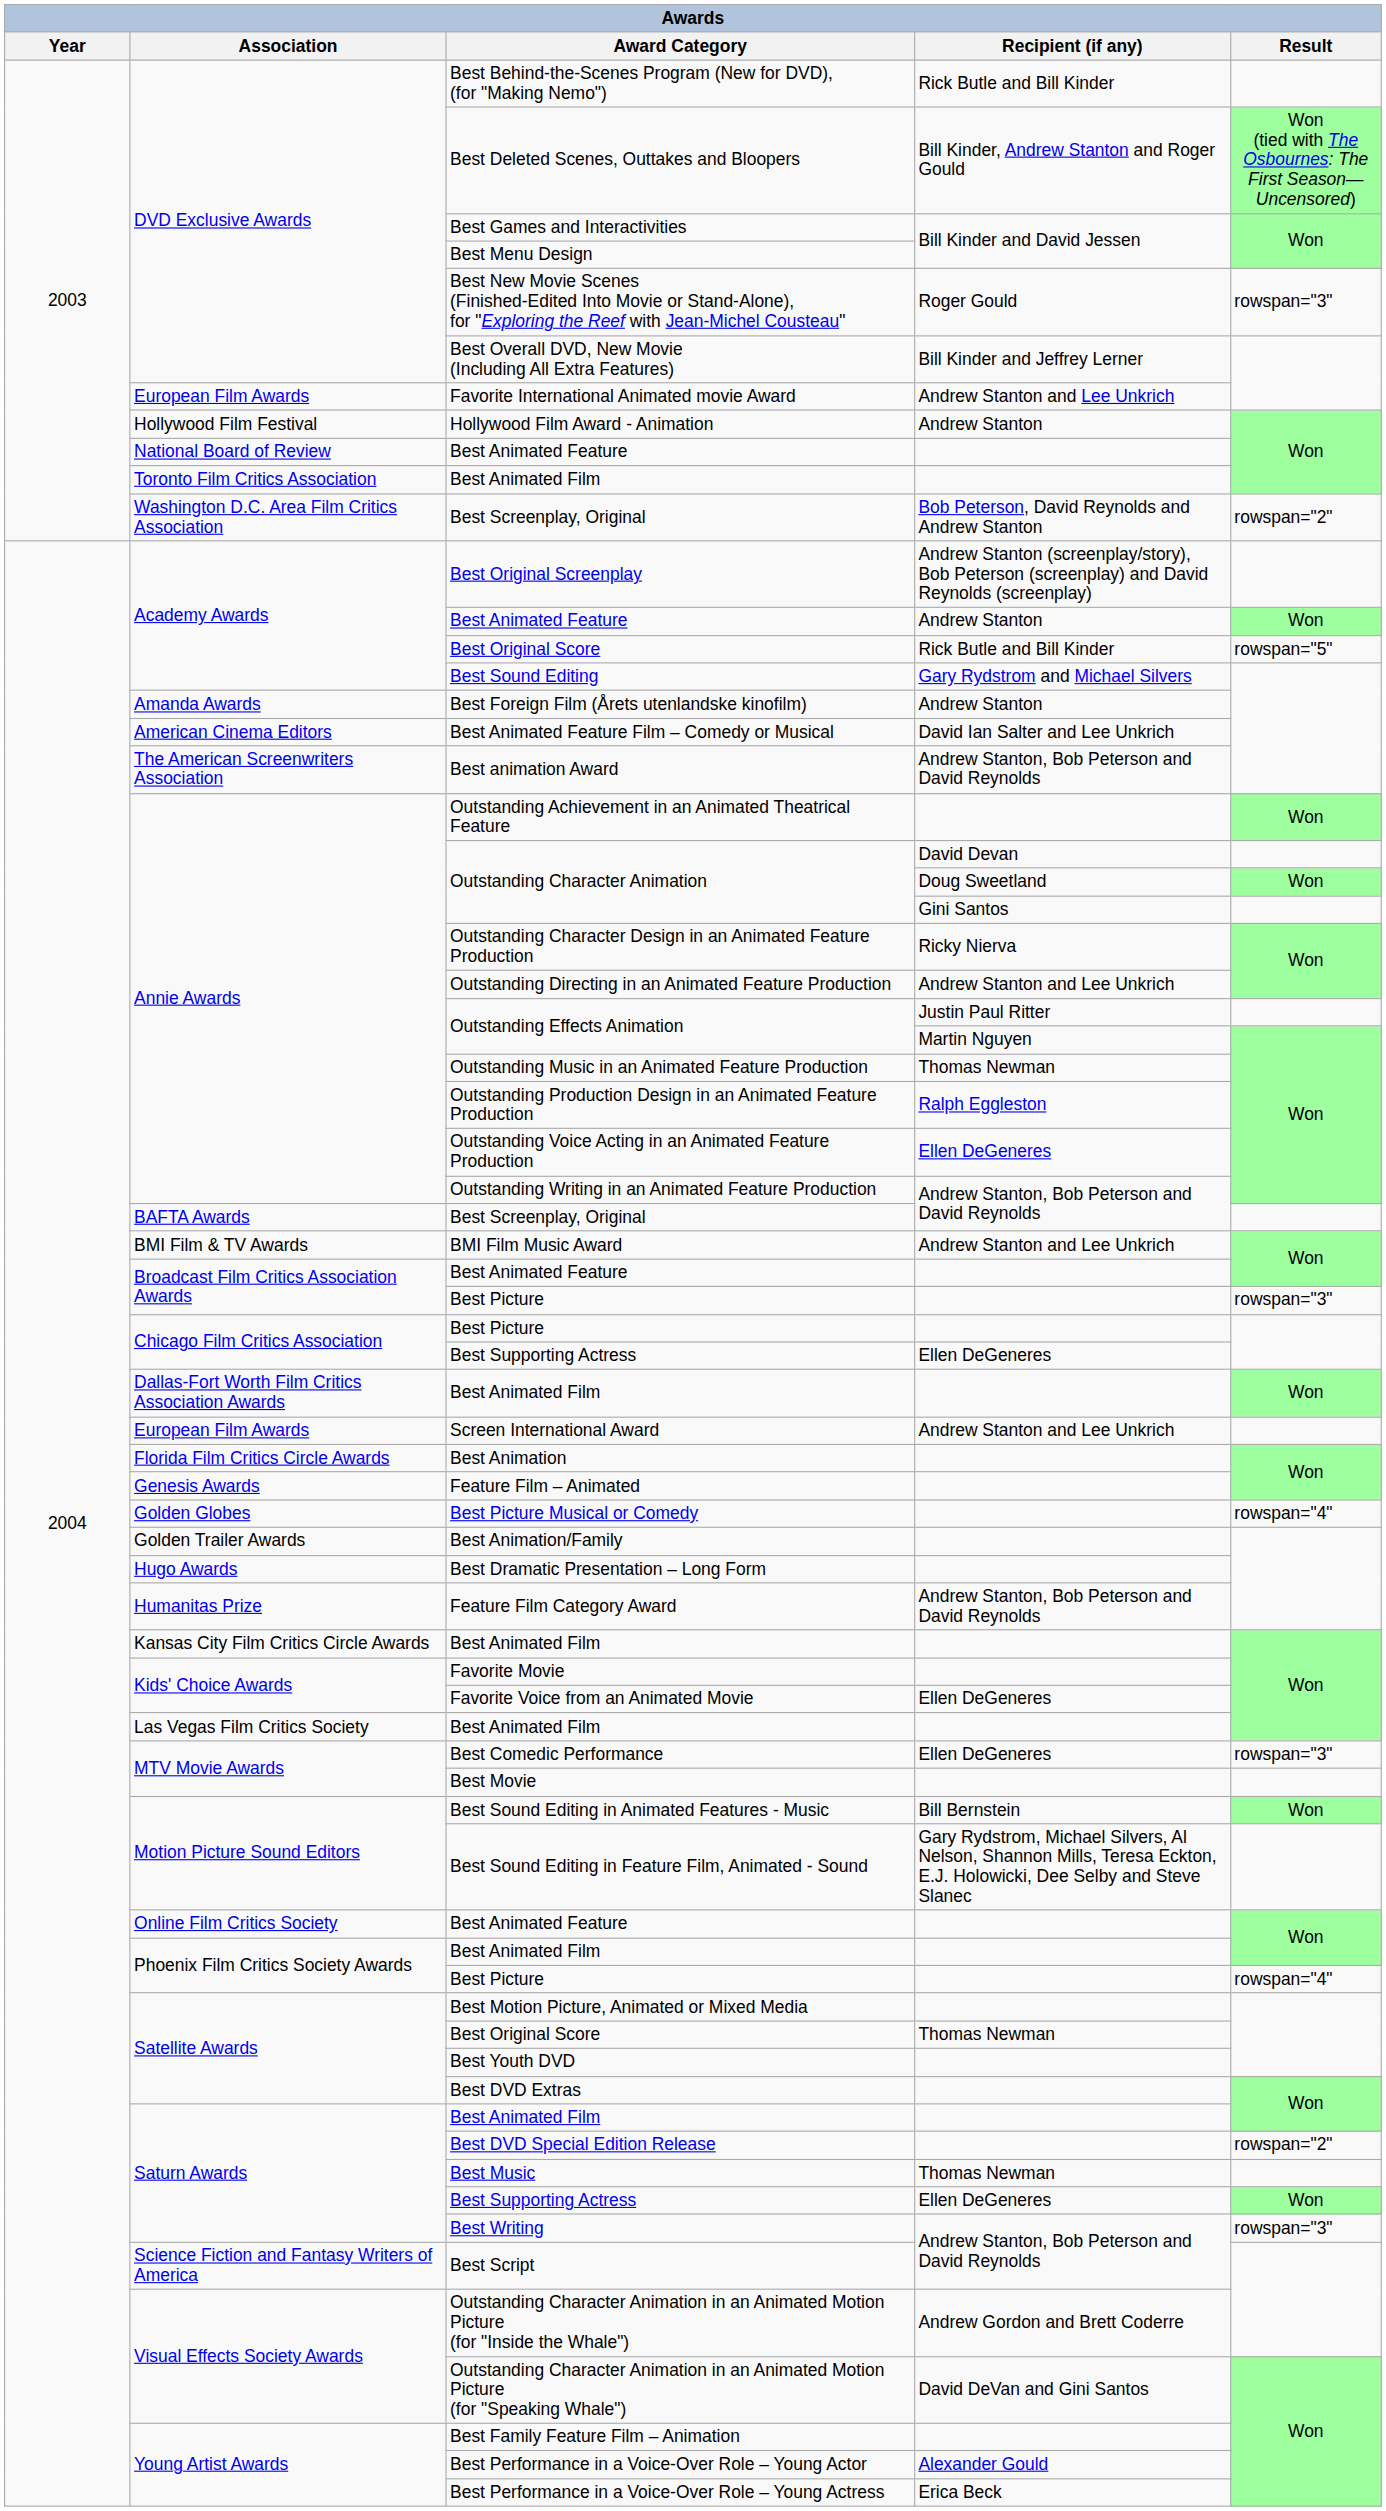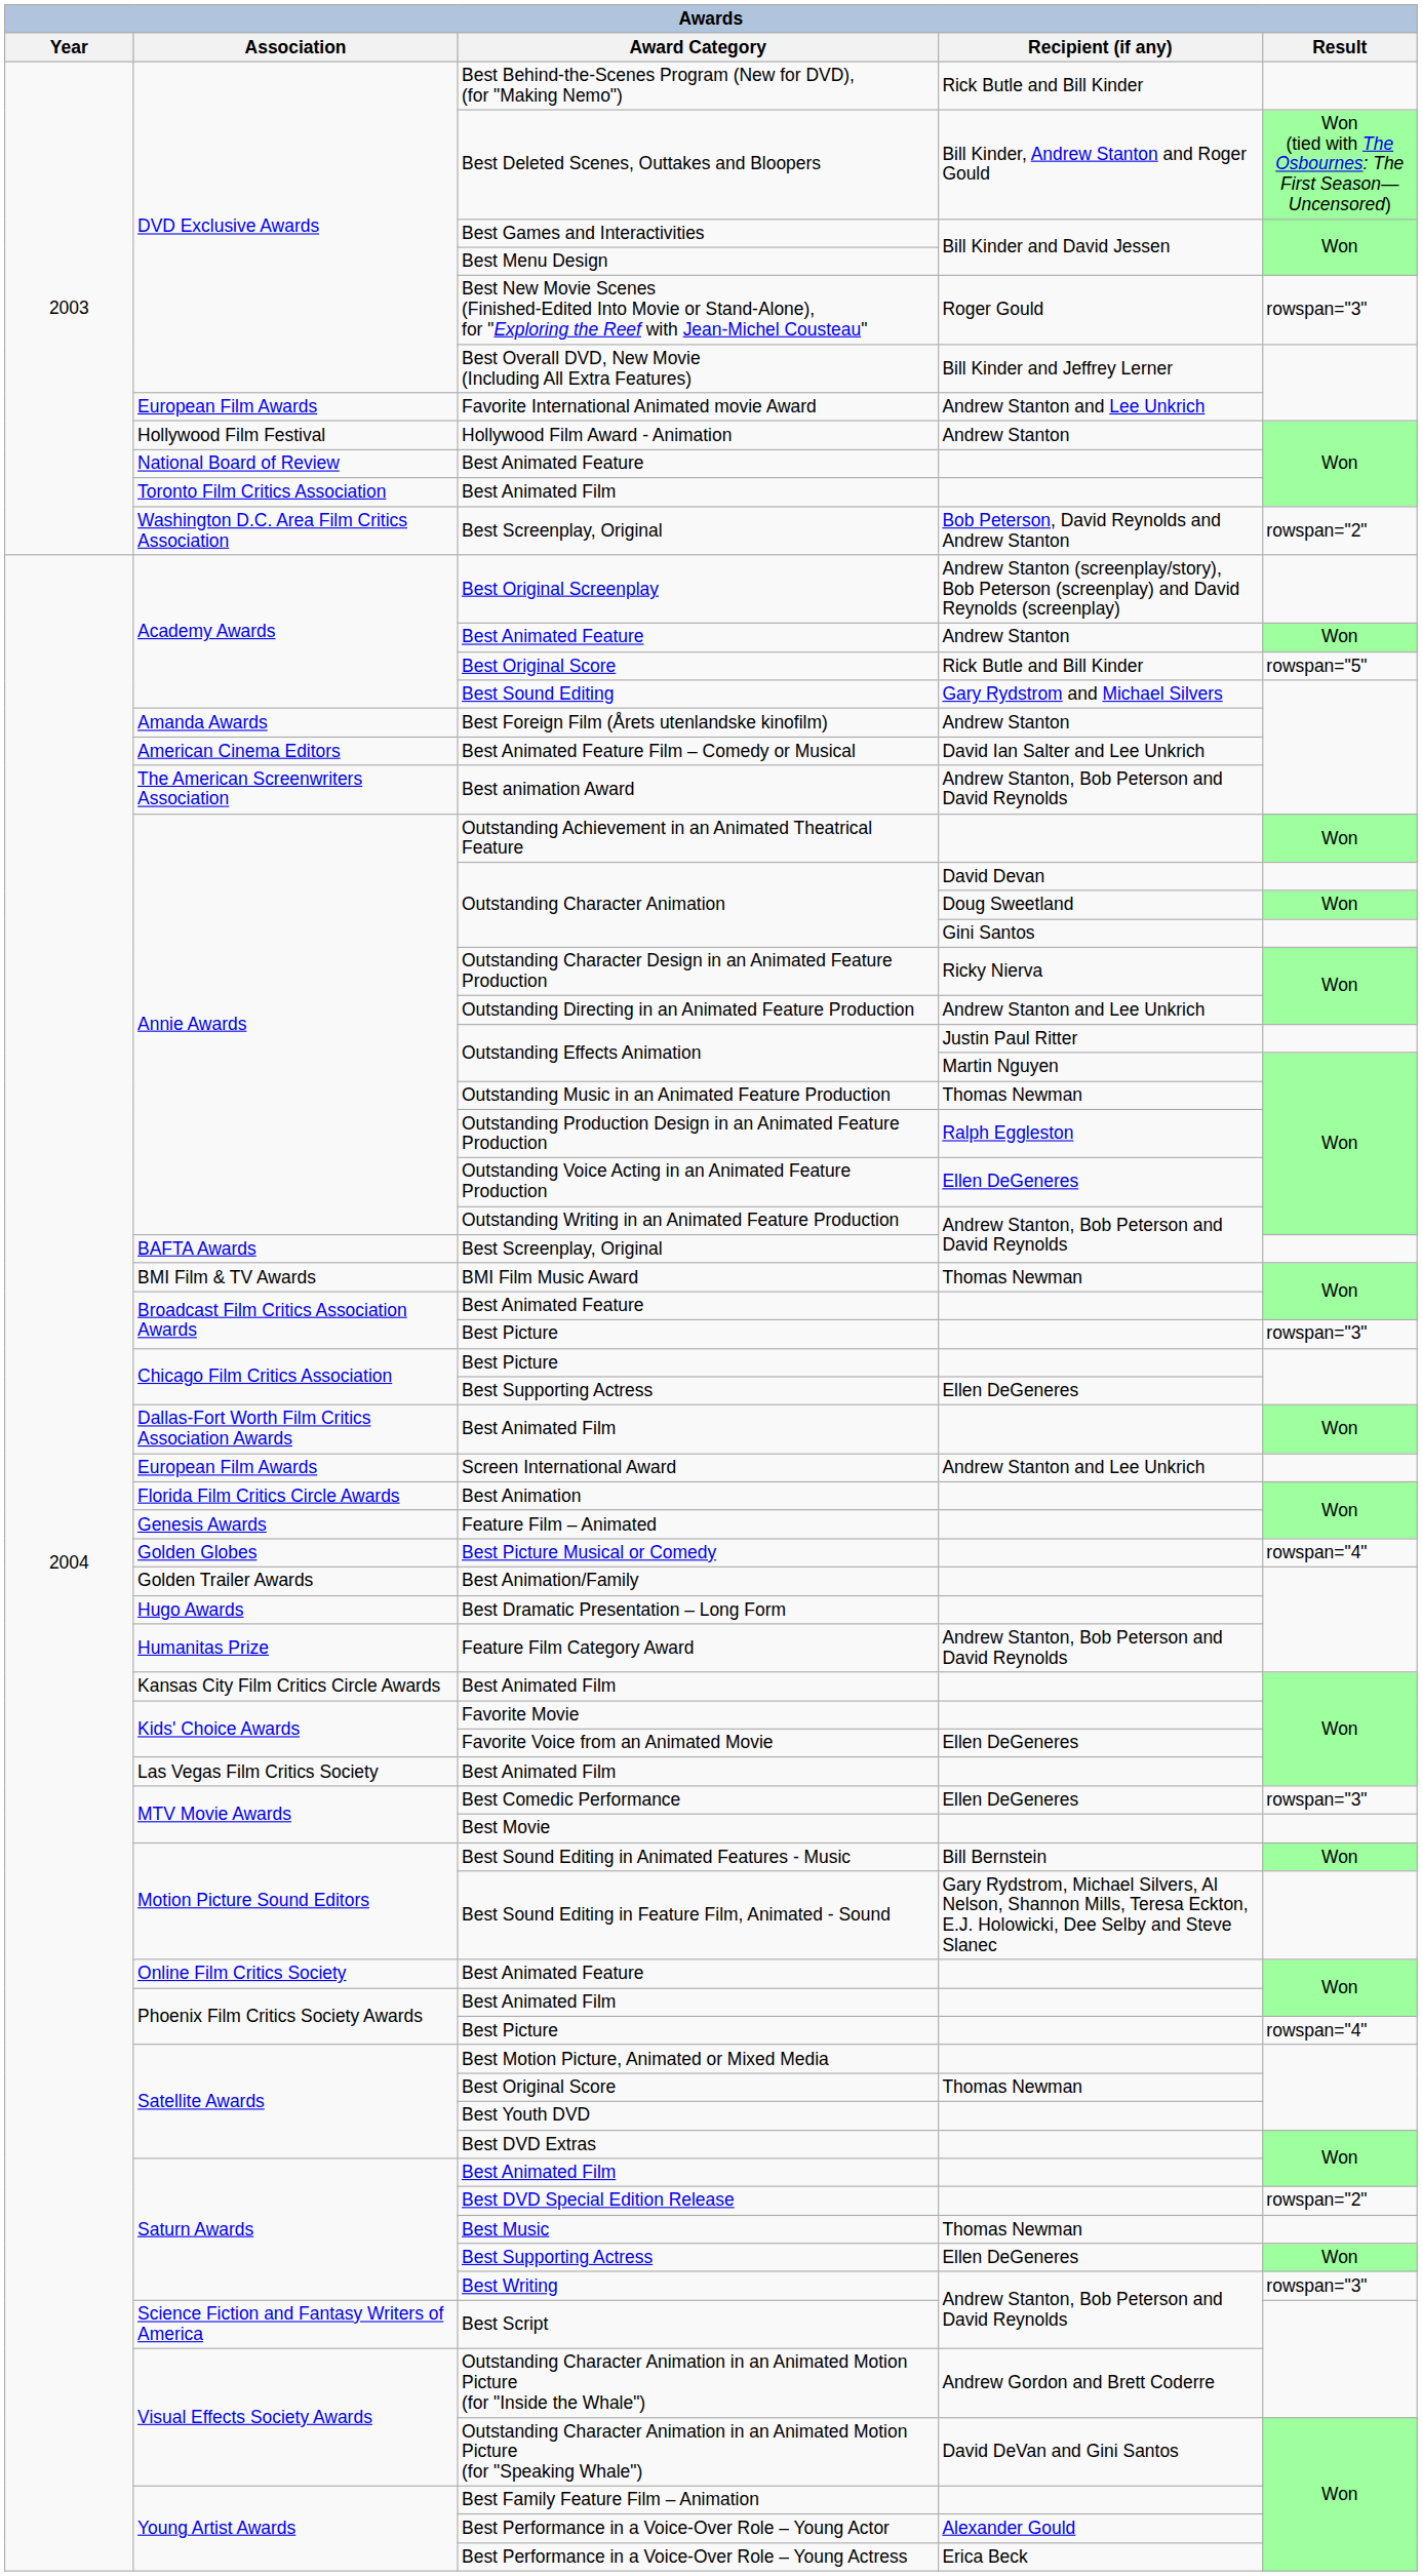BMI Film Music Award | Recipient (if any): Andrew Stanton and Lee Unkrich -> Thomas Newman
